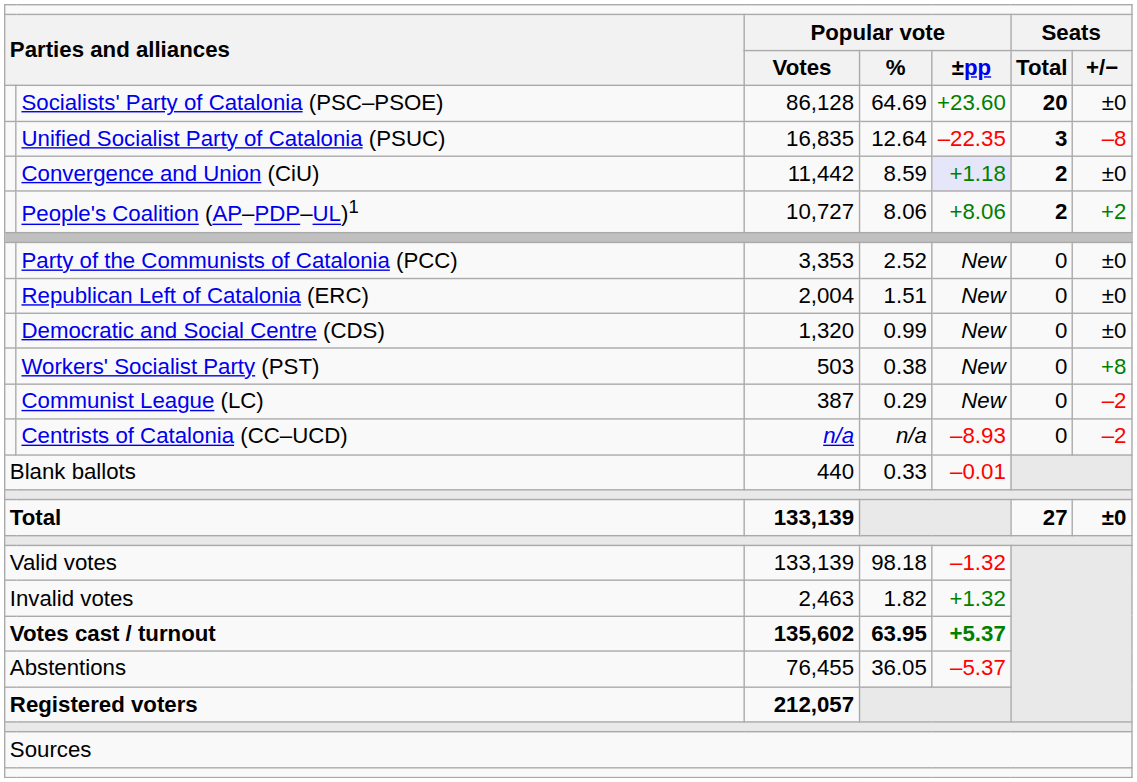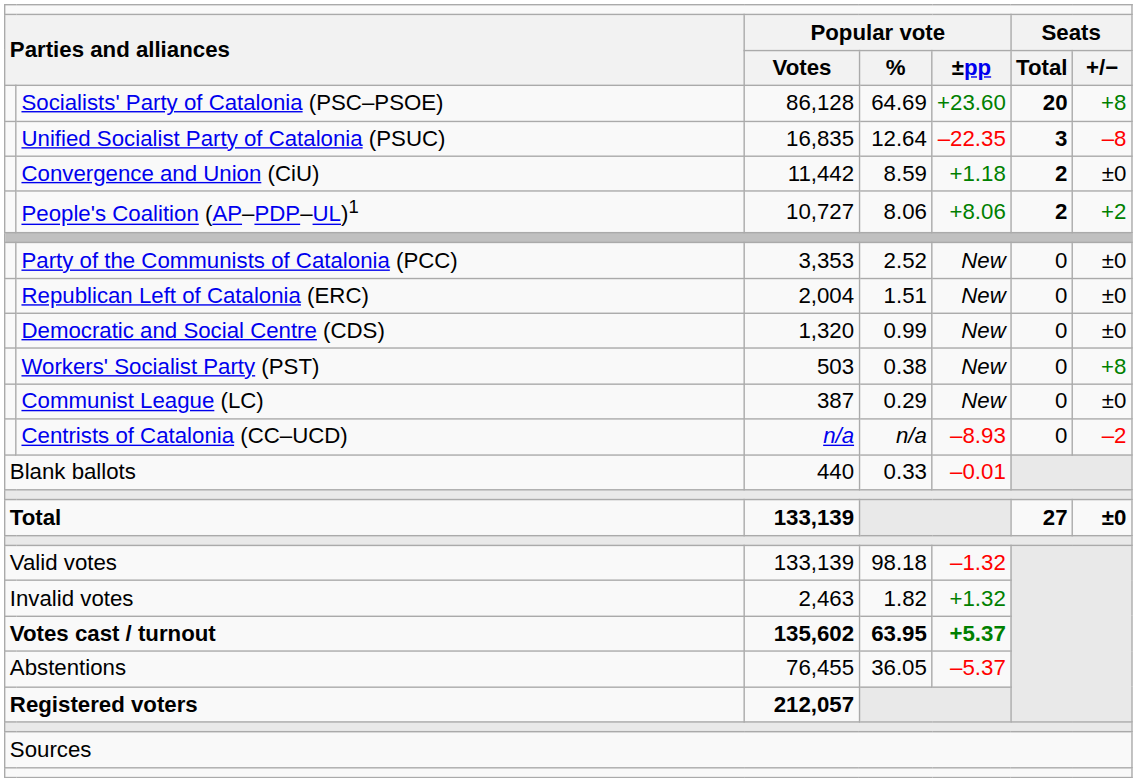Socialists' Party of Catalonia (PSC–PSOE) | column 7: ±0 -> +8
Convergence and Union (CiU) | column 5: lavender background -> no background
Communist League (LC) | column 7: –2 -> ±0
